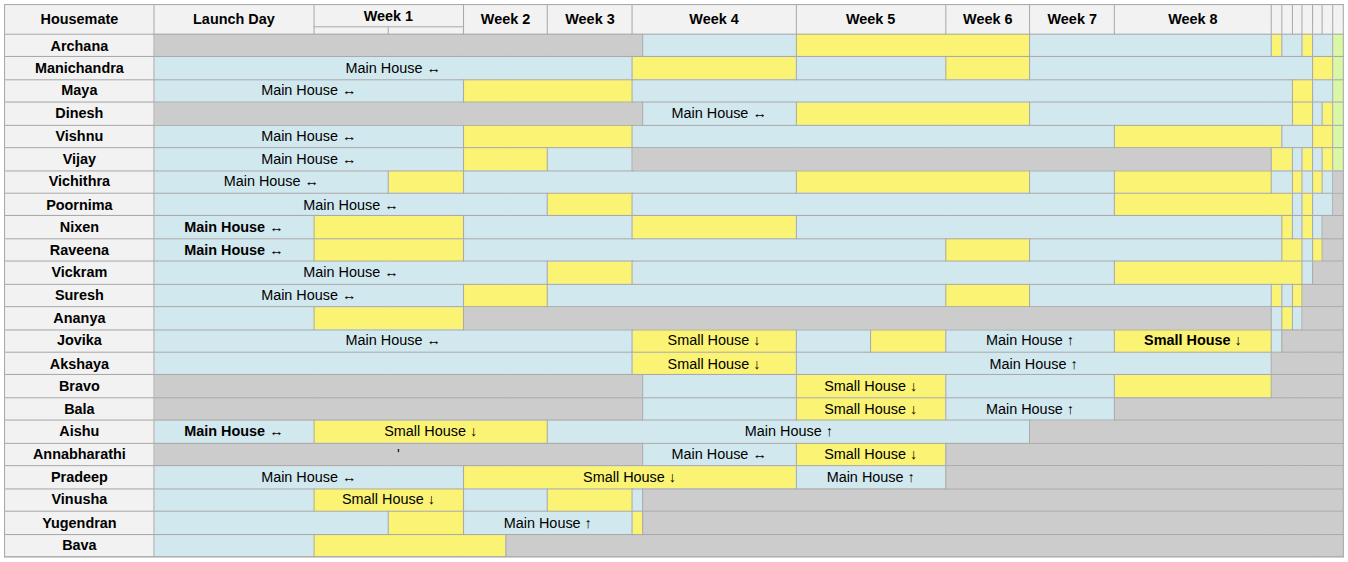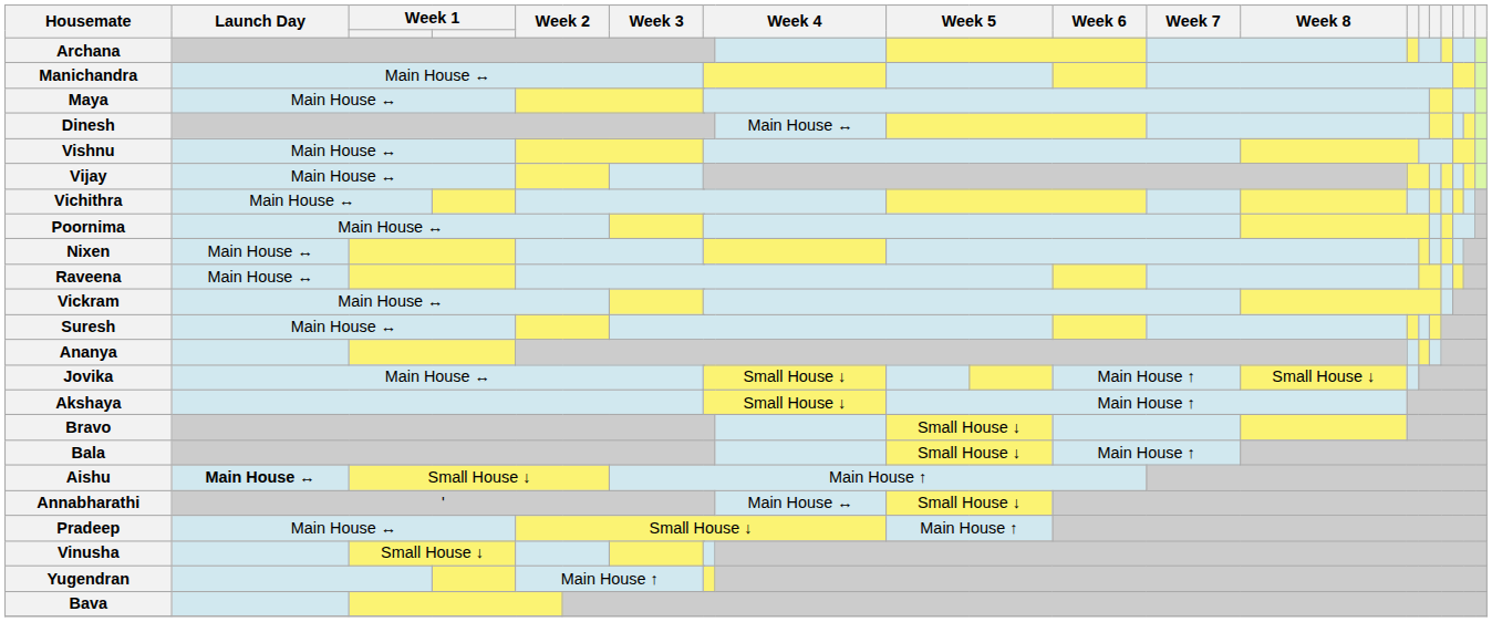Nixen | Launch Day: bold -> normal
Raveena | Launch Day: bold -> normal
Jovika | Week 8: bold -> normal
